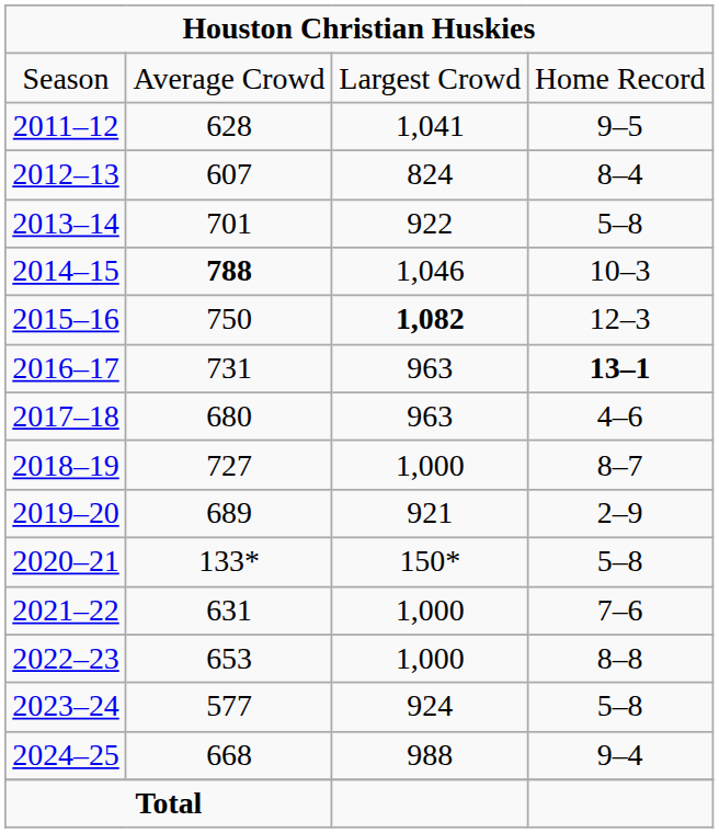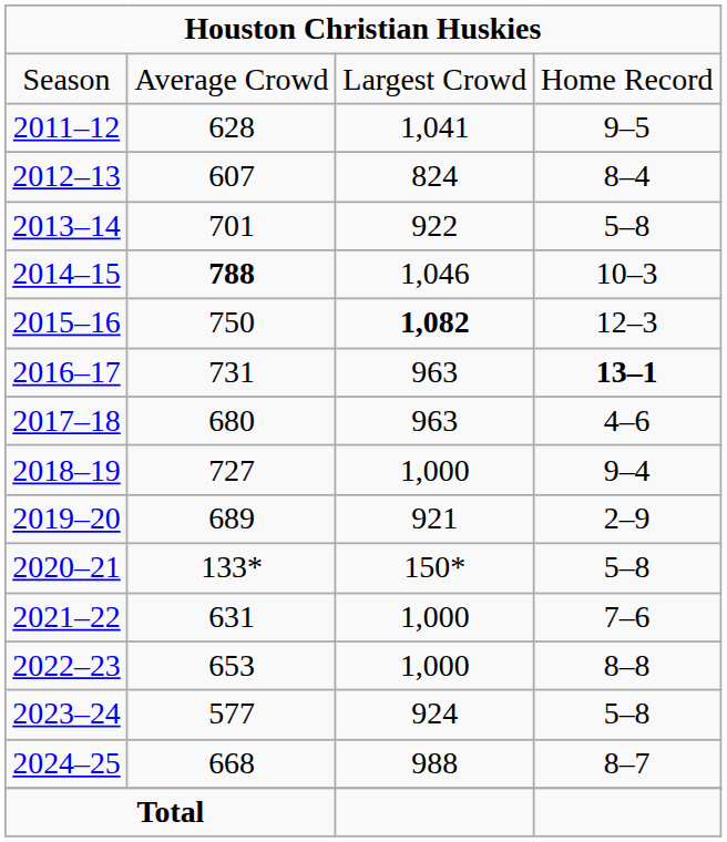2018–19 | column 4: 8–7 -> 9–4
2024–25 | column 4: 9–4 -> 8–7
